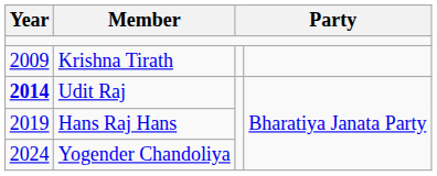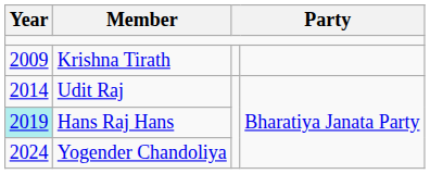Udit Raj | Year: bold -> normal
Hans Raj Hans | Year: no background -> paleturquoise background
